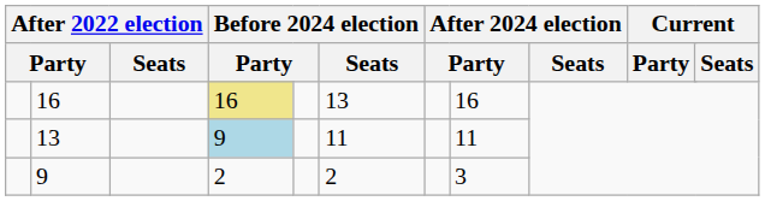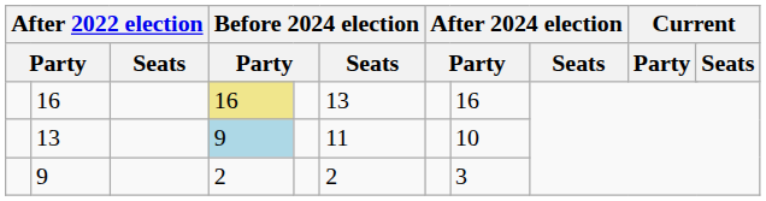row 4 | column 8: 11 -> 10
